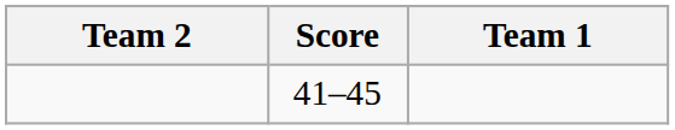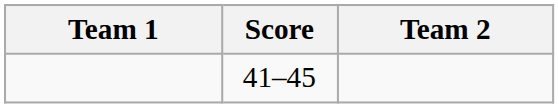columns swapped: Team 1 <-> Team 2
